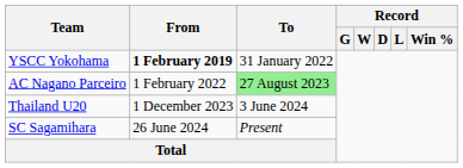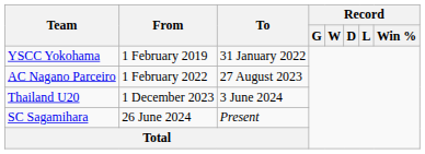YSCC Yokohama | From: bold -> normal
AC Nagano Parceiro | To: lightgreen background -> no background
